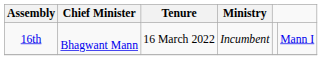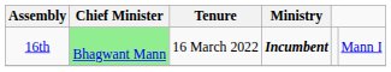16th | Chief Minister: no background -> lightgreen background
16th | Ministry: normal -> bold
